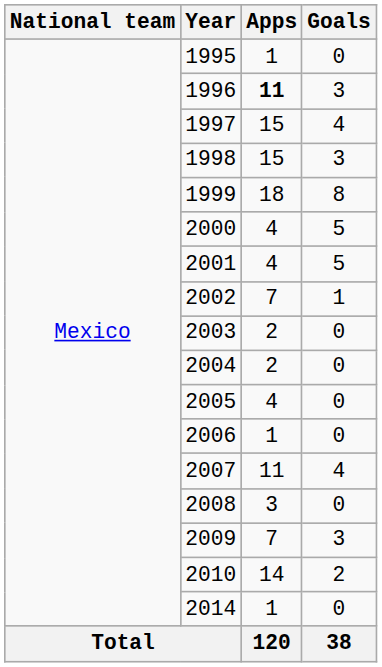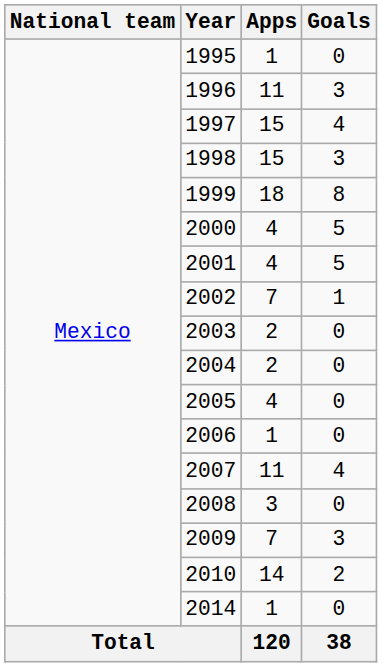1996 | Apps: bold -> normal
